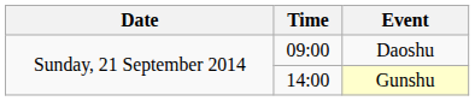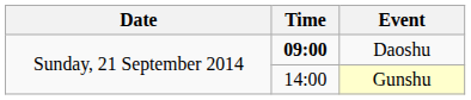Daoshu | Time: normal -> bold
